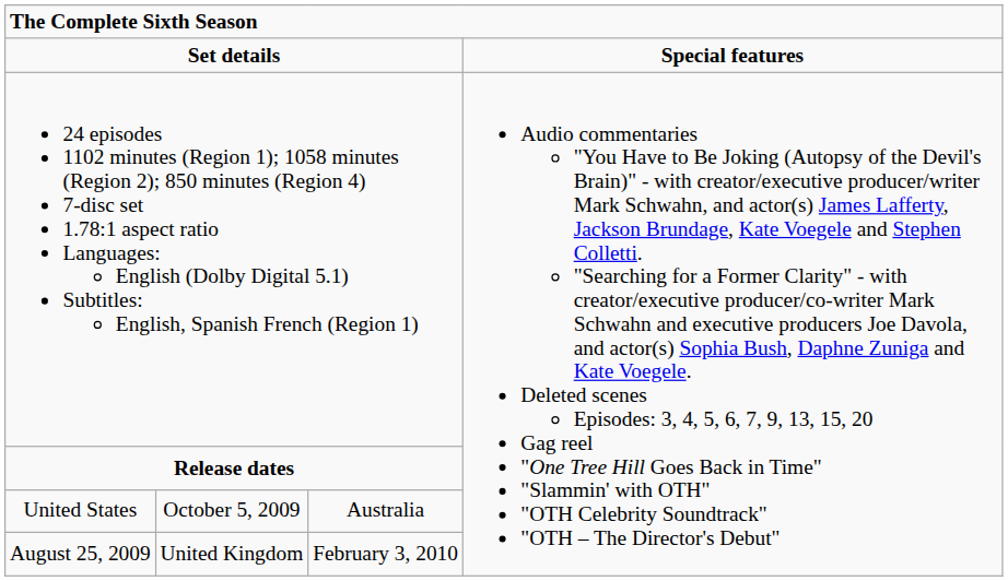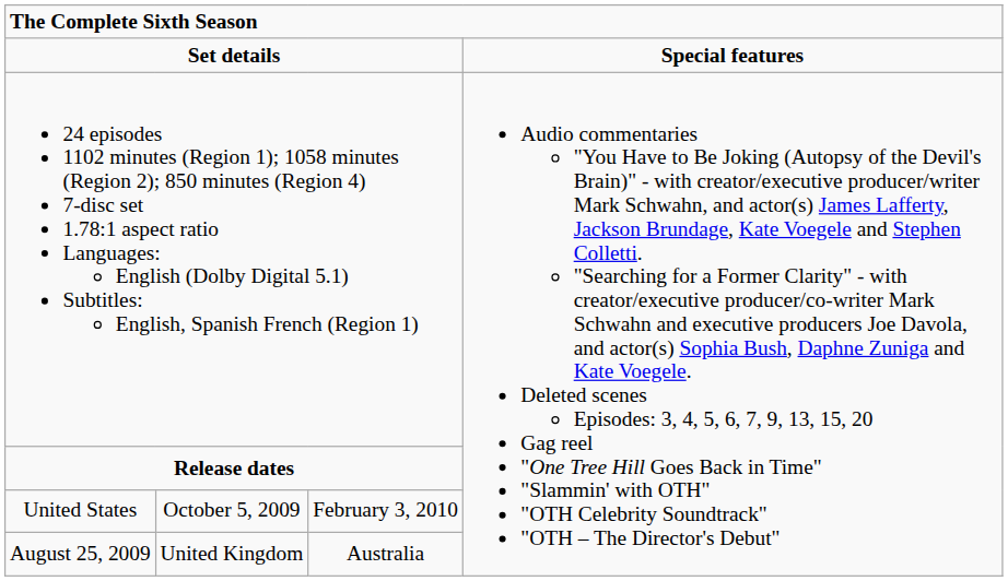United States | column 3: Australia -> February 3, 2010
August 25, 2009 | column 3: February 3, 2010 -> Australia
